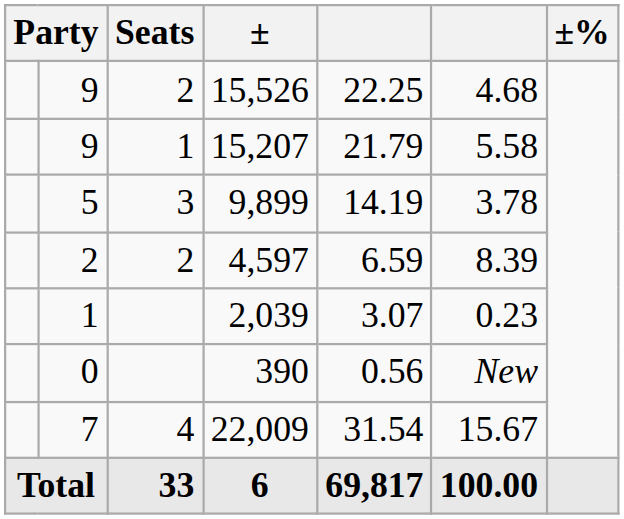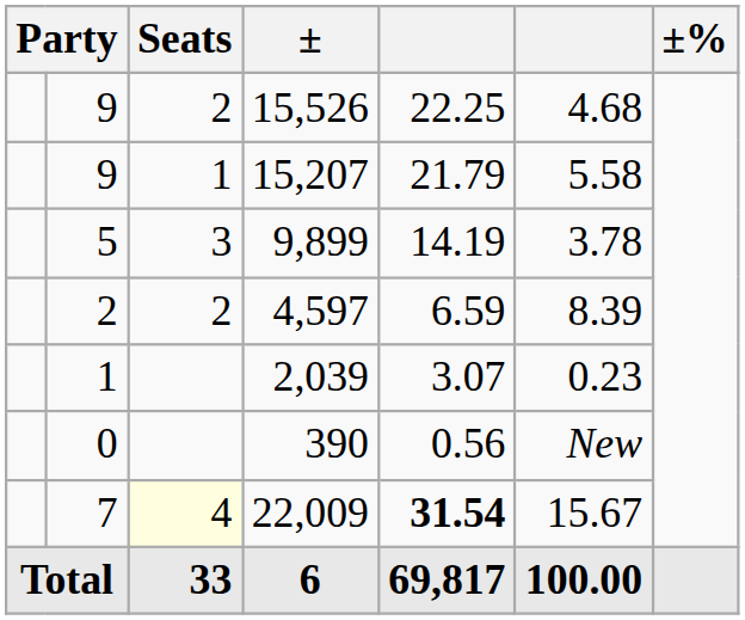22,009 | Seats: no background -> lightyellow background
22,009 | column 5: normal -> bold
